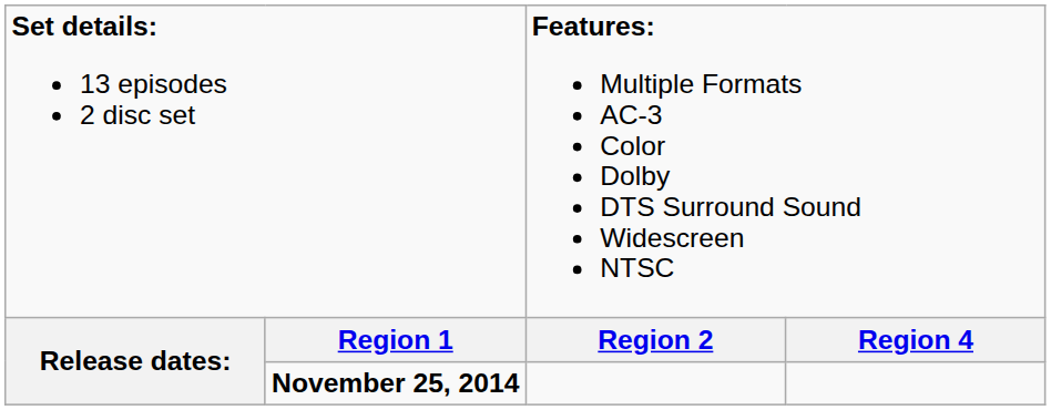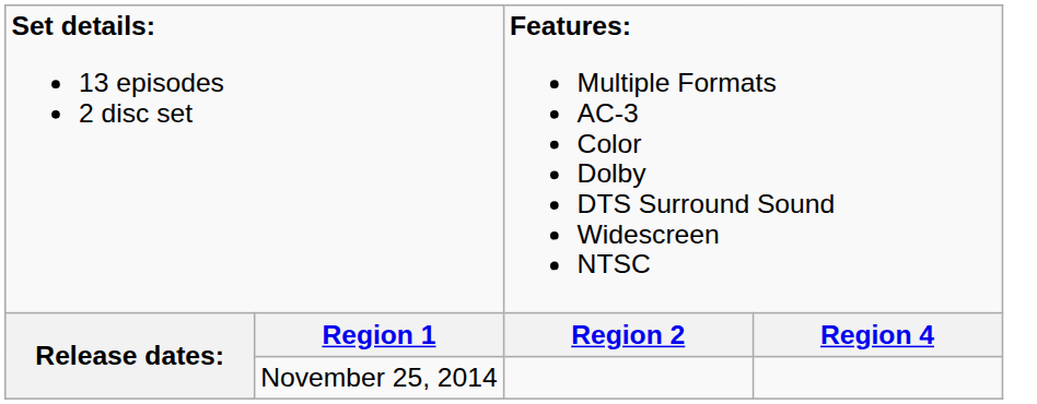Release dates: / November 25, 2014 | column 2: bold -> normal
